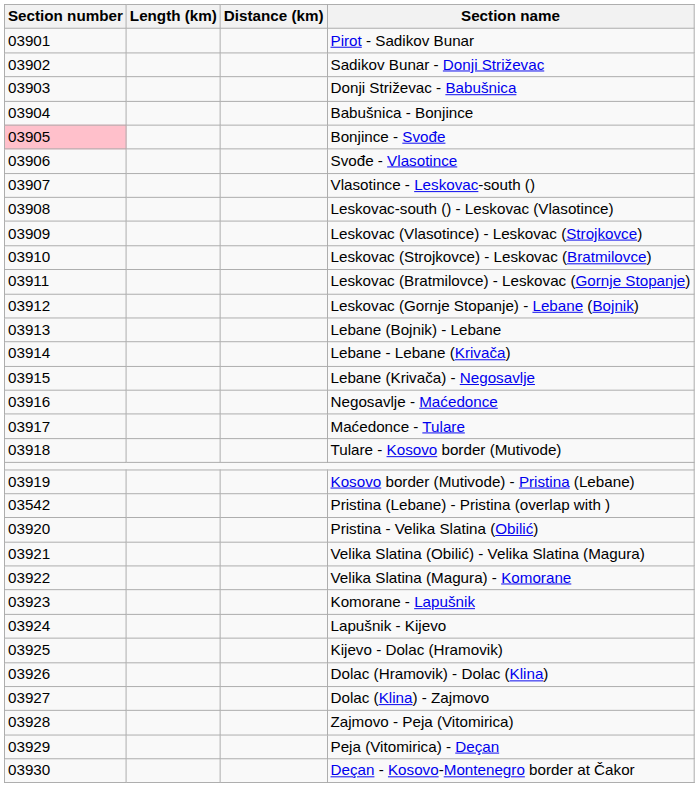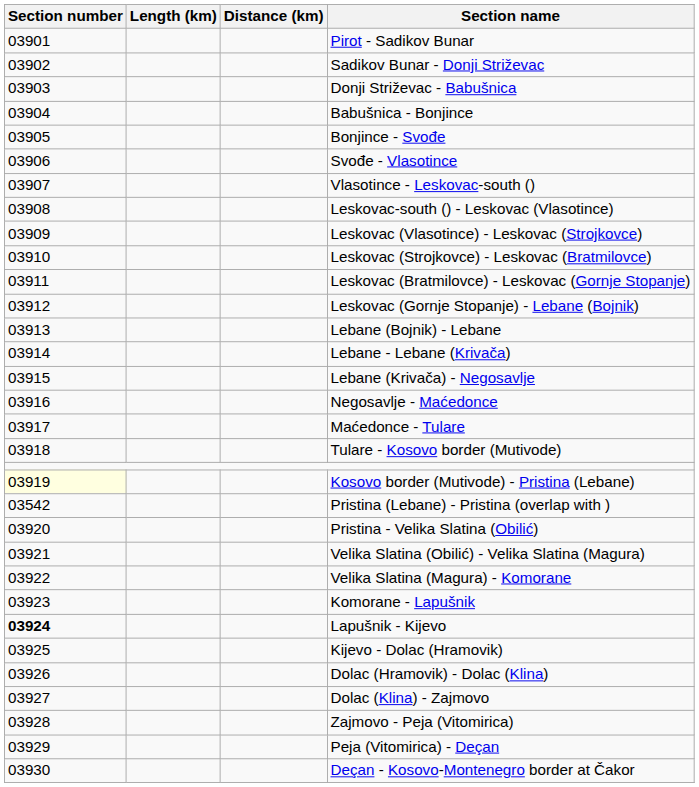Bonjince - Svođe | Section number: pink background -> no background
Kosovo border (Mutivode) - Pristina (Lebane) | Section number: no background -> lightyellow background
Lapušnik - Kijevo | Section number: normal -> bold
